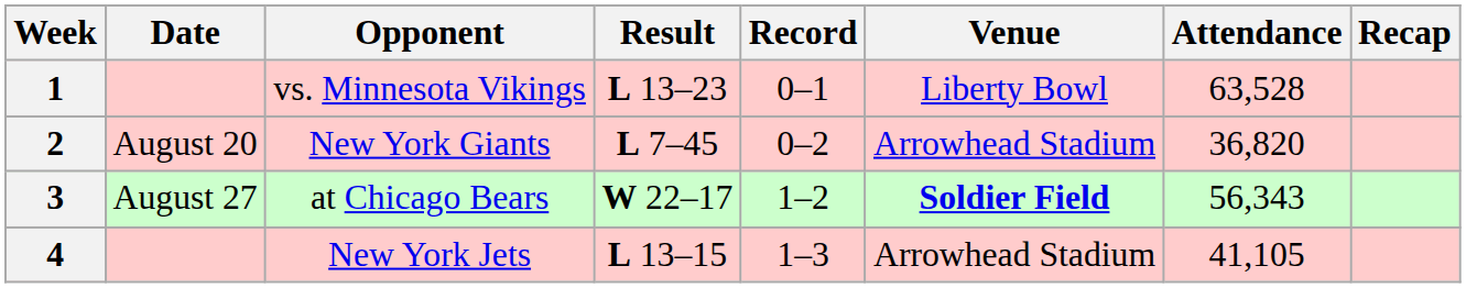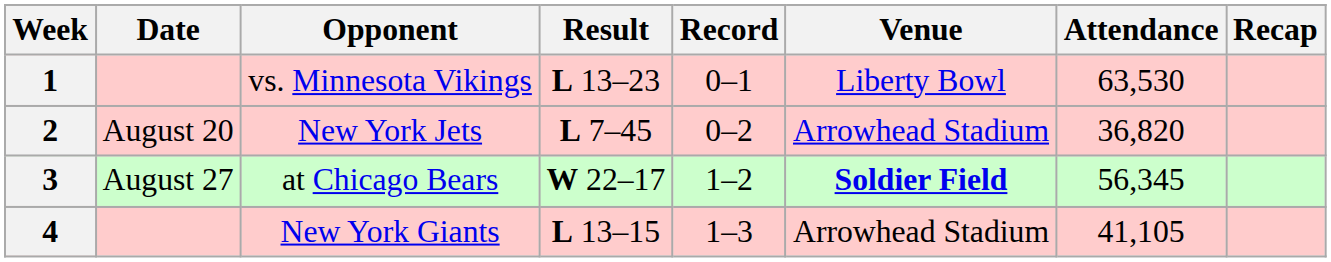1 | Attendance: 63,528 -> 63,530
2 | Opponent: New York Giants -> New York Jets
3 | Attendance: 56,343 -> 56,345
4 | Opponent: New York Jets -> New York Giants
